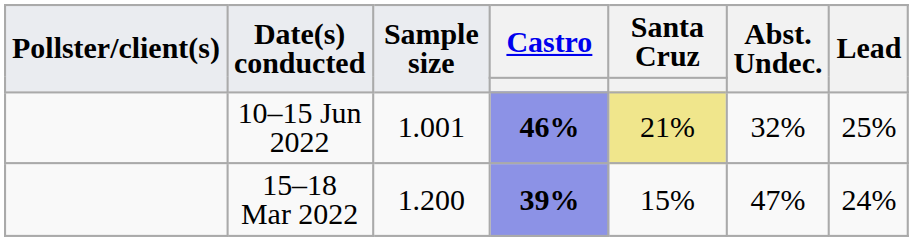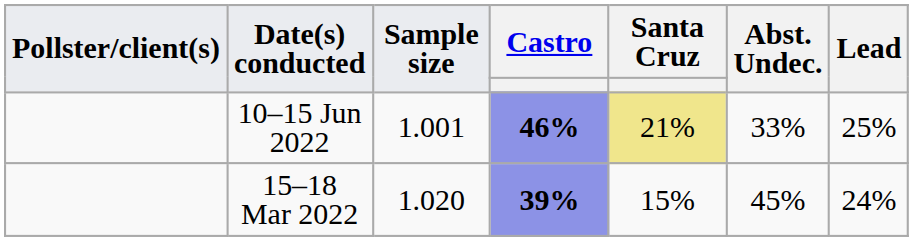10–15 Jun 2022 | Abst. Undec.: 32% -> 33%
15–18 Mar 2022 | Sample size: 1.200 -> 1.020
15–18 Mar 2022 | Abst. Undec.: 47% -> 45%
